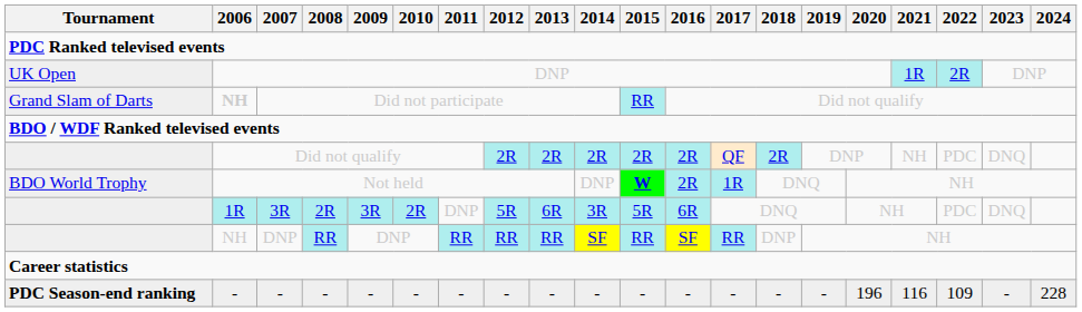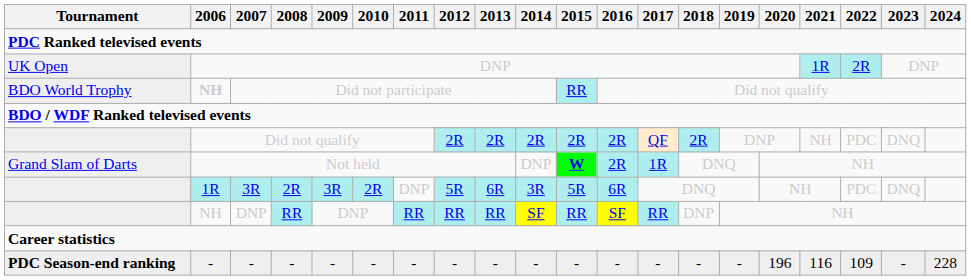Did not participate | Tournament: Grand Slam of Darts -> BDO World Trophy
Not held | Tournament: BDO World Trophy -> Grand Slam of Darts
